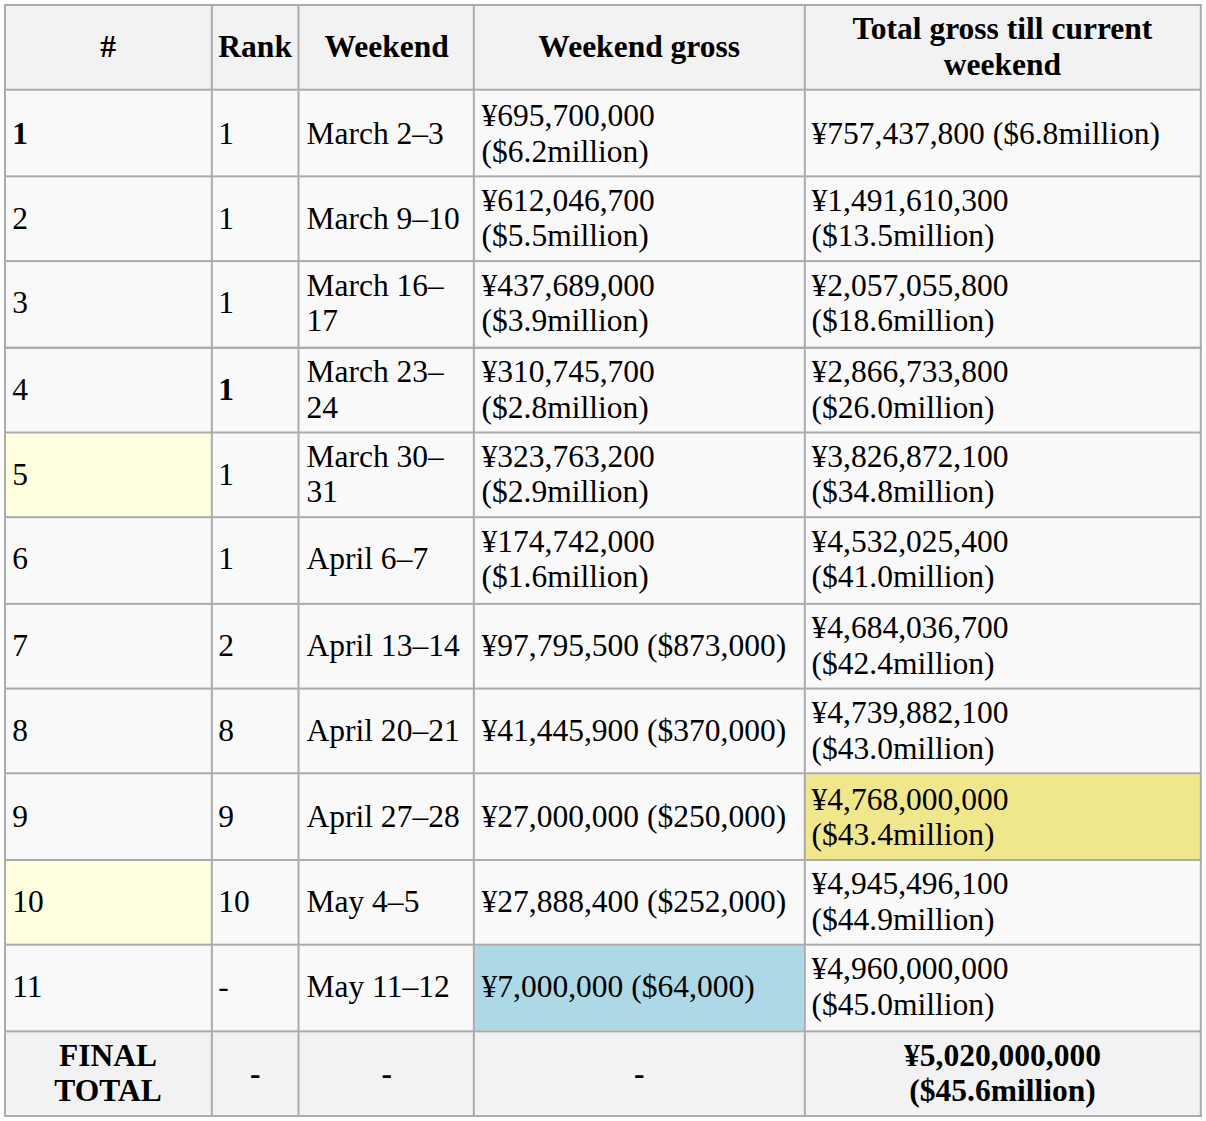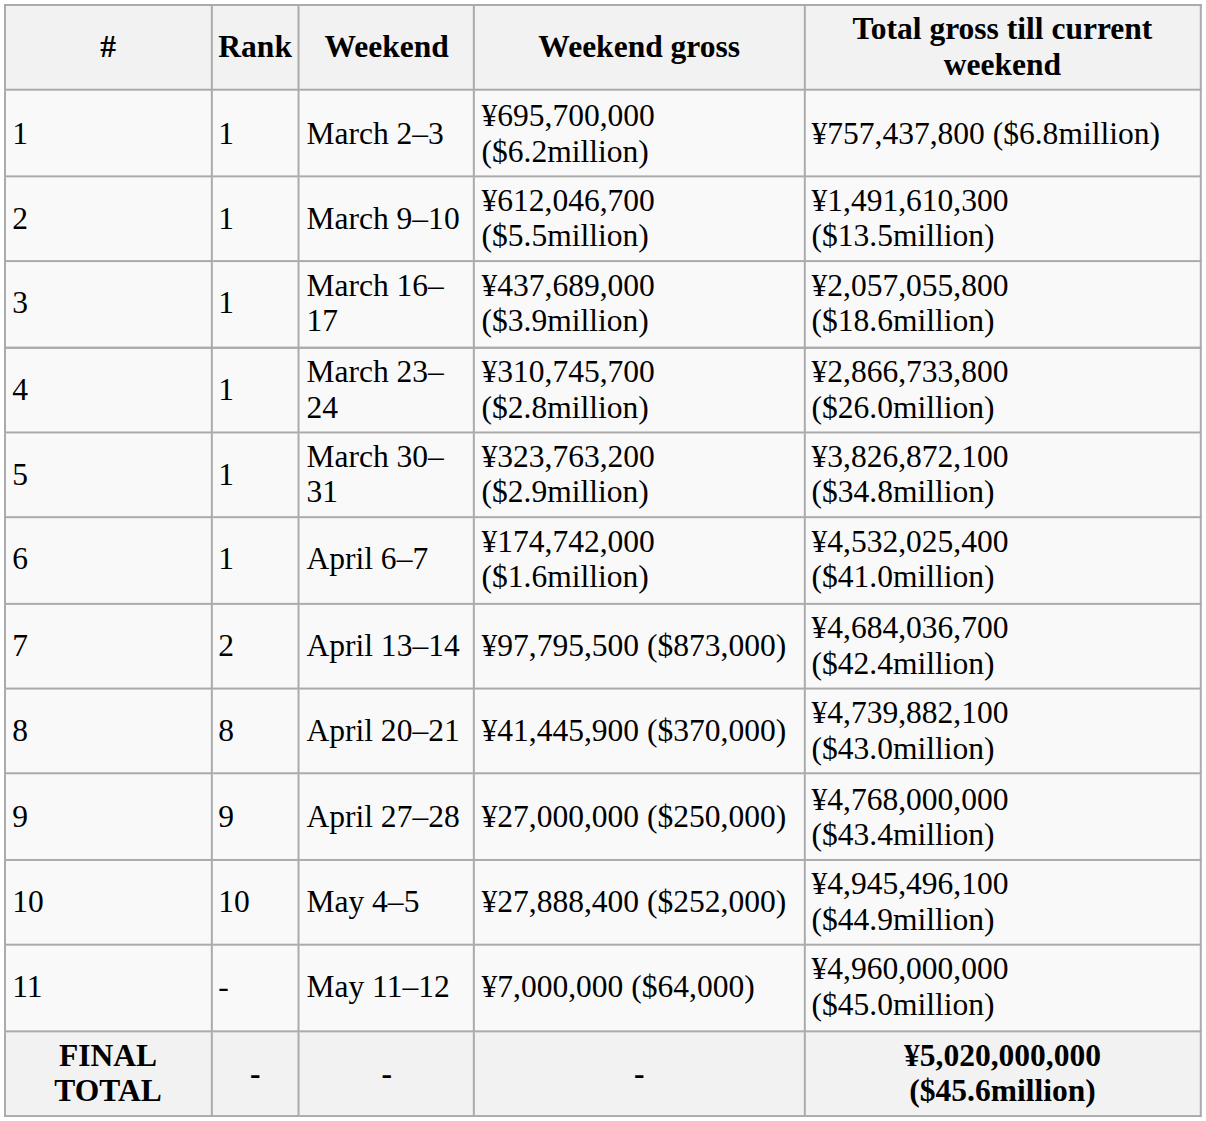March 2–3 | #: bold -> normal
March 23–24 | Rank: bold -> normal
March 30–31 | #: lightyellow background -> no background
April 27–28 | Total gross till current weekend: khaki background -> no background
May 4–5 | #: lightyellow background -> no background
May 11–12 | Weekend gross: lightblue background -> no background
